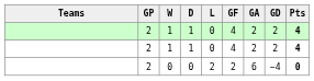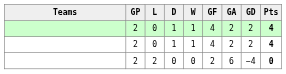columns swapped: W <-> L
